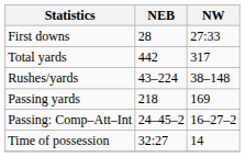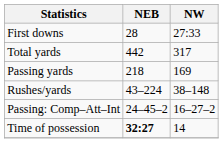rows swapped: Rushes/yards <-> Passing yards
Time of possession | NEB: normal -> bold
